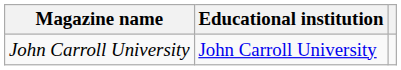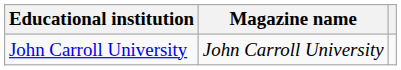columns swapped: Magazine name <-> Educational institution
